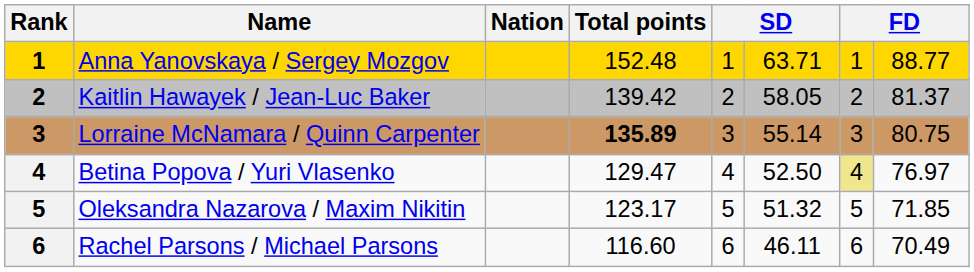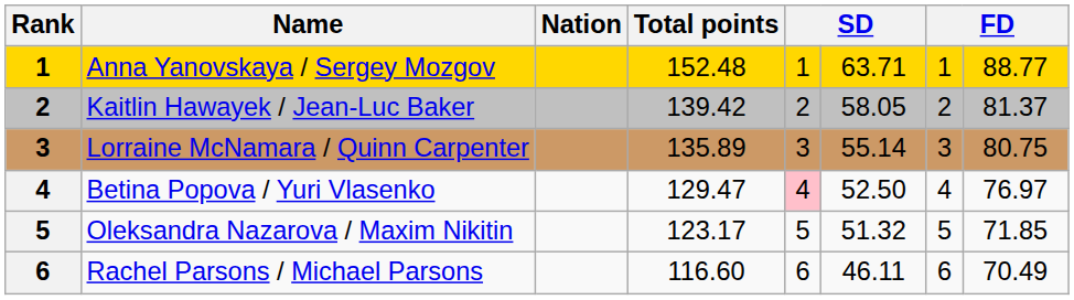Lorraine McNamara / Quinn Carpenter | Total points: bold -> normal
Betina Popova / Yuri Vlasenko | column 5: no background -> pink background
Betina Popova / Yuri Vlasenko | column 7: khaki background -> no background
